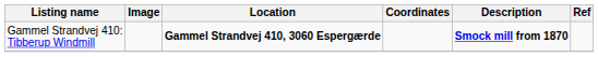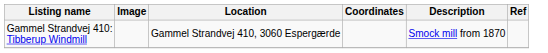Gammel Strandvej 410: Tibberup Windmill | Location: bold -> normal
Gammel Strandvej 410: Tibberup Windmill | Description: bold -> normal
